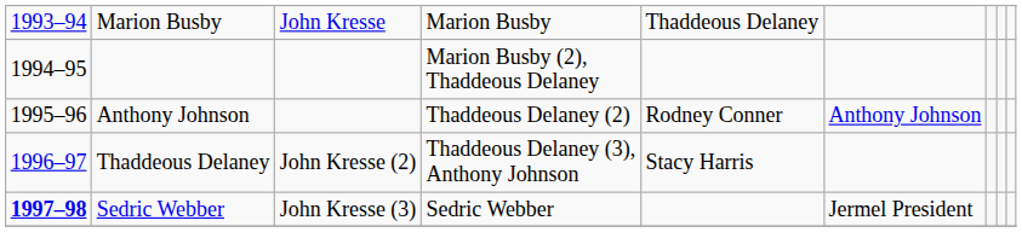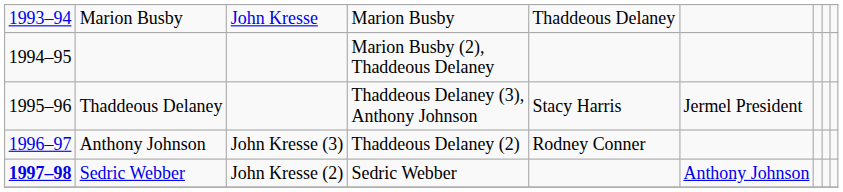row 3 | column 2: Anthony Johnson -> Thaddeous Delaney
row 3 | column 4: Thaddeous Delaney (2) -> Thaddeous Delaney (3), Anthony Johnson
row 3 | column 5: Rodney Conner -> Stacy Harris
row 3 | column 6: Anthony Johnson -> Jermel President
row 4 | column 2: Thaddeous Delaney -> Anthony Johnson
row 4 | column 3: John Kresse (2) -> John Kresse (3)
row 4 | column 4: Thaddeous Delaney (3), Anthony Johnson -> Thaddeous Delaney (2)
row 4 | column 5: Stacy Harris -> Rodney Conner
row 5 | column 3: John Kresse (3) -> John Kresse (2)
row 5 | column 6: Jermel President -> Anthony Johnson
